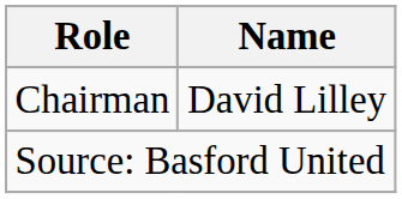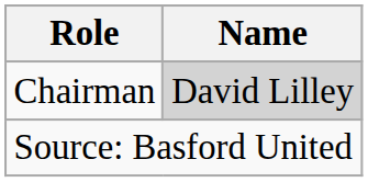Chairman | Name: no background -> lightgrey background
